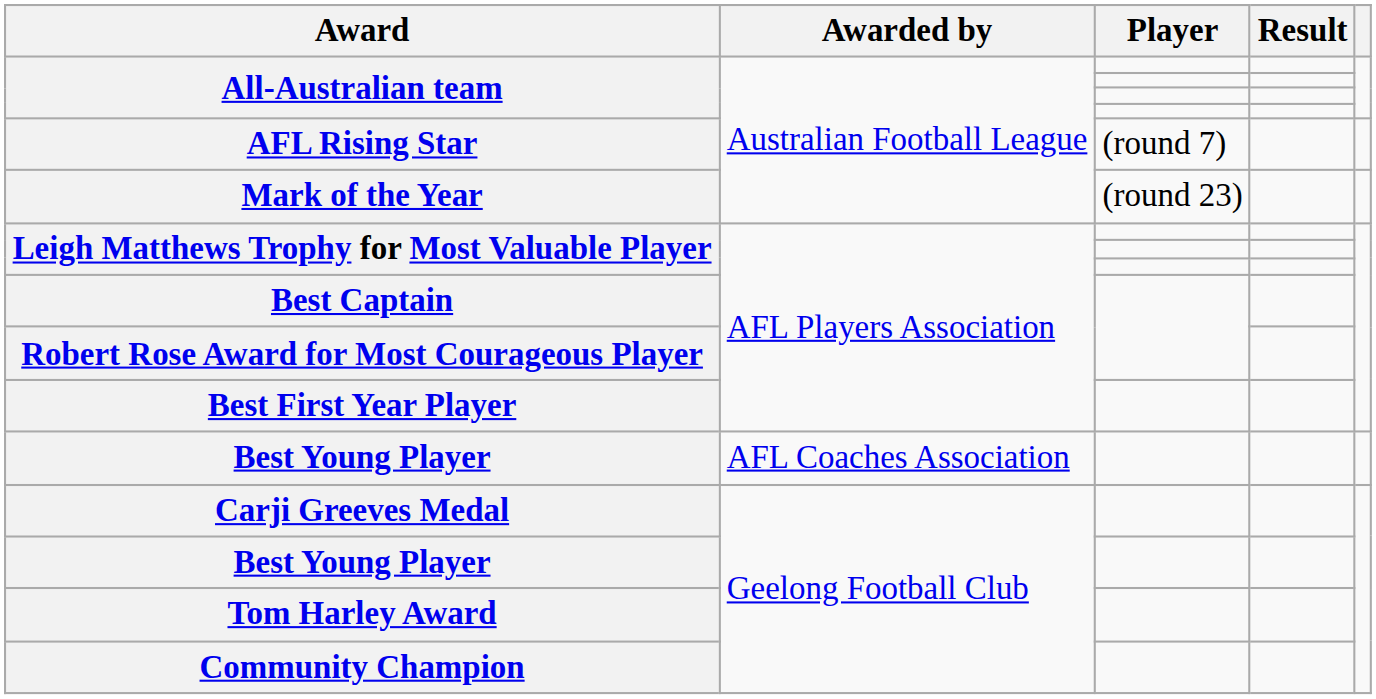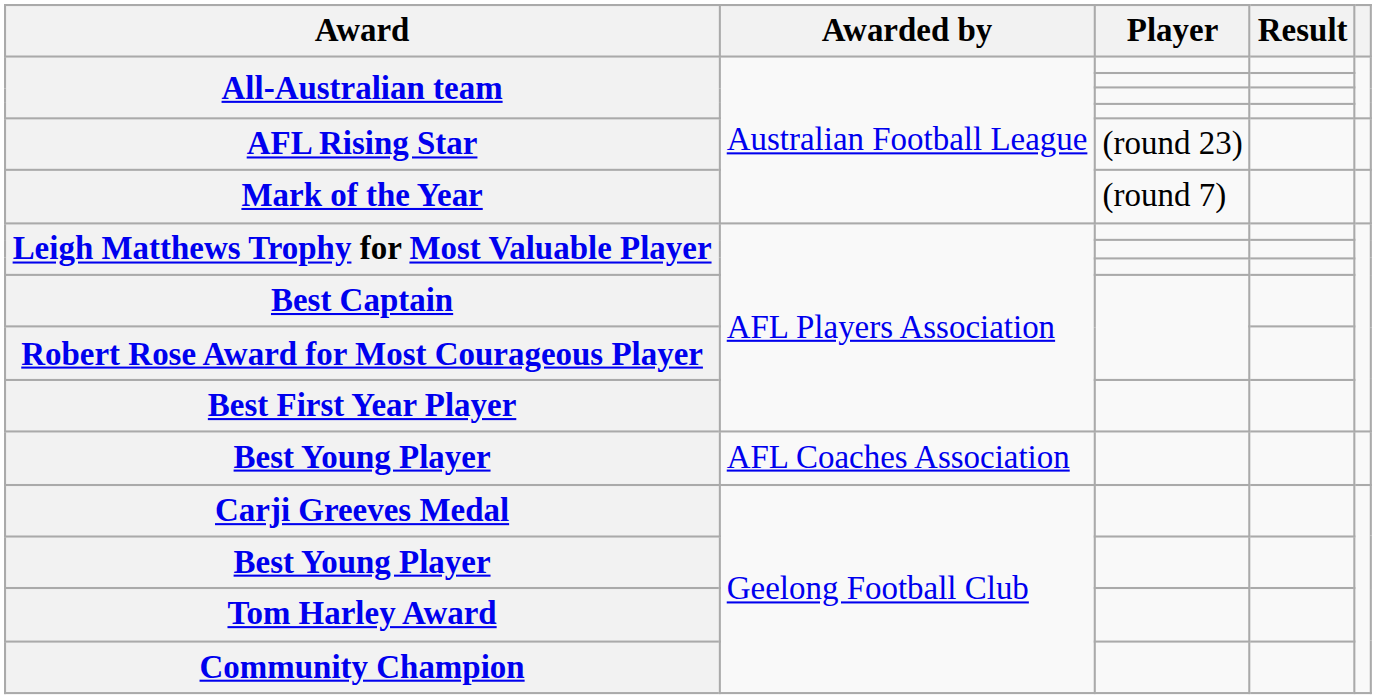AFL Rising Star | Player: (round 7) -> (round 23)
Mark of the Year | Player: (round 23) -> (round 7)
